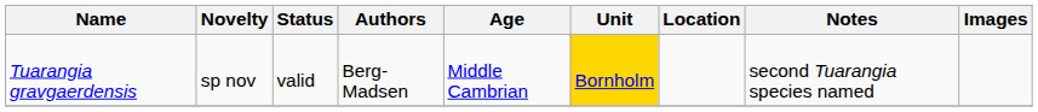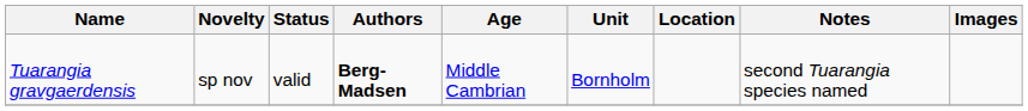Tuarangia gravgaerdensis | Authors: normal -> bold
Tuarangia gravgaerdensis | Unit: gold background -> no background
